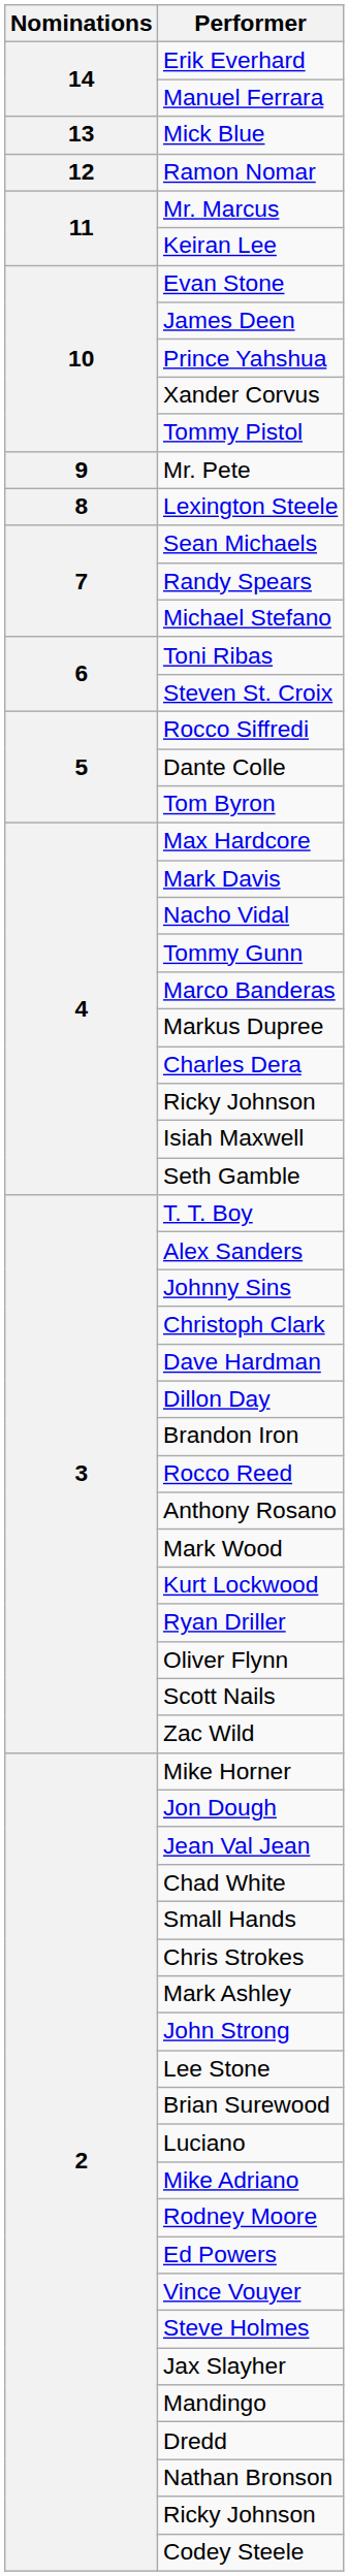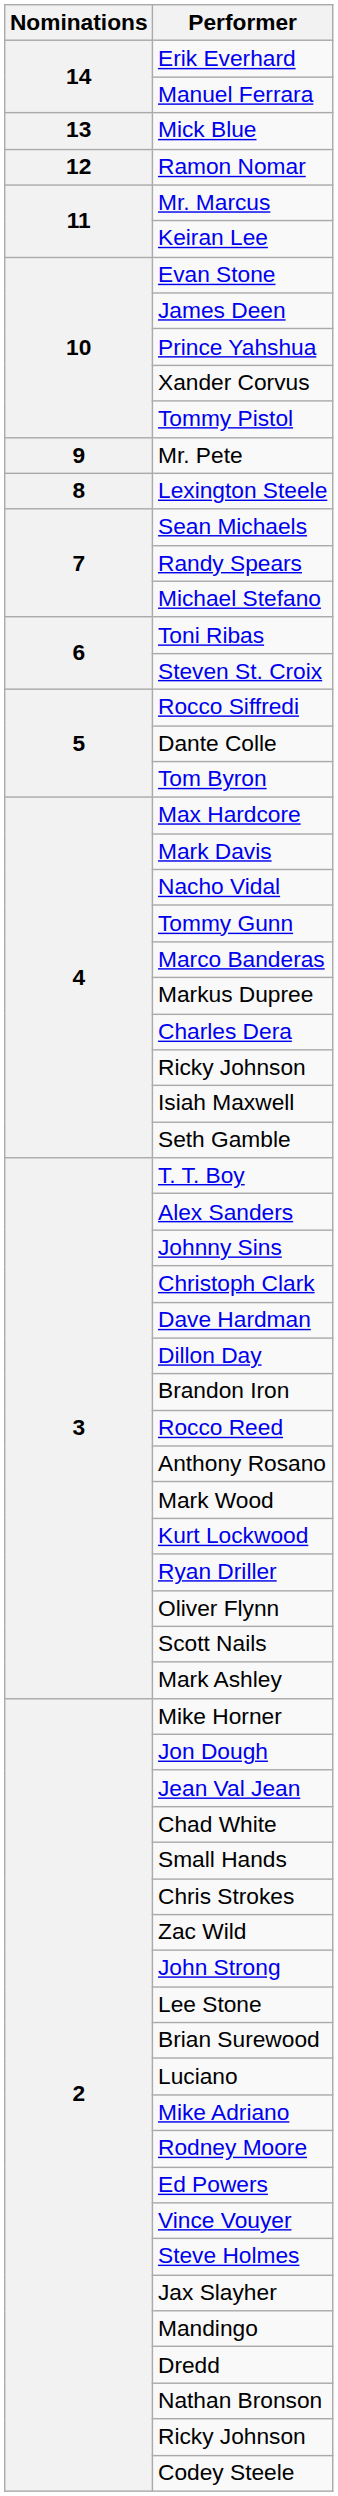row 47 | Performer: Zac Wild -> Mark Ashley
row 54 | Performer: Mark Ashley -> Zac Wild
